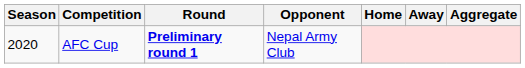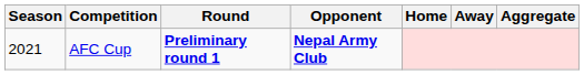AFC Cup | Season: 2020 -> 2021
AFC Cup | Opponent: normal -> bold
